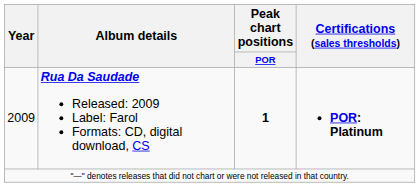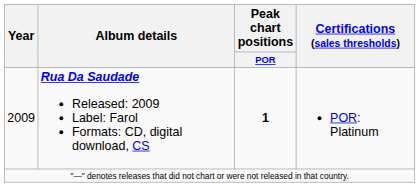2009 | Certifications (sales thresholds): bold -> normal
